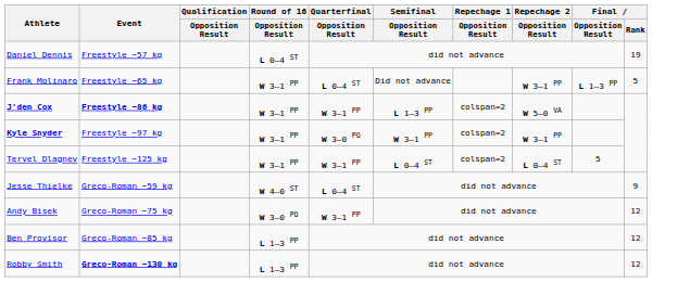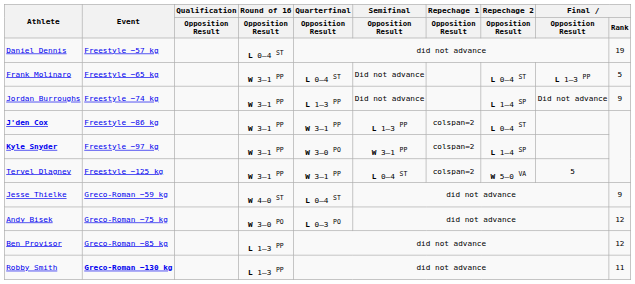Frank Molinaro | Repechage 2 / Opposition Result: W 3–1 PP -> L 0–4 ST
+ row: Jordan Burroughs | Freestyle −74 kg | W 3–1 PP | L 1–3 PP | Did not advance | L 1–4 SP | Did not advance | 9
J'den Cox | Event: bold -> normal
J'den Cox | Repechage 2 / Opposition Result: W 5–0 VA -> L 0–4 ST
Kyle Snyder | Repechage 2 / Opposition Result: W 3–1 PP -> L 1–4 SP
Tervel Dlagnev | Repechage 2 / Opposition Result: L 0–4 ST -> W 5–0 VA
Andy Bisek | Quarterfinal / Opposition Result: W 3–1 PP -> L 0–3 PO
Robby Smith | Final / Rank: 12 -> 11
